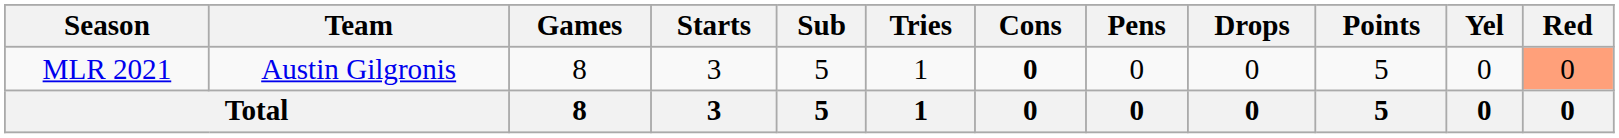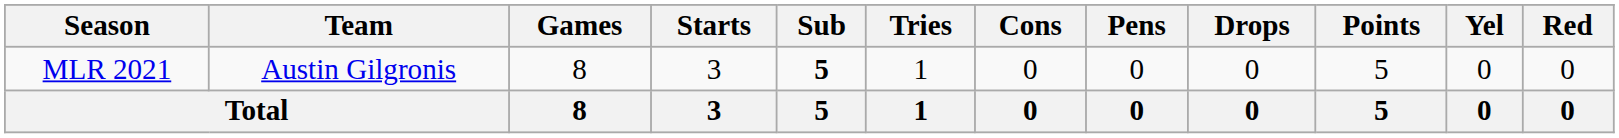MLR 2021 | Sub: normal -> bold
MLR 2021 | Cons: bold -> normal
MLR 2021 | Red: lightsalmon background -> no background
